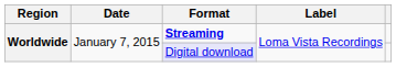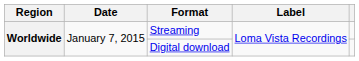Streaming | Format: bold -> normal
Digital download | Format: lavender background -> no background
